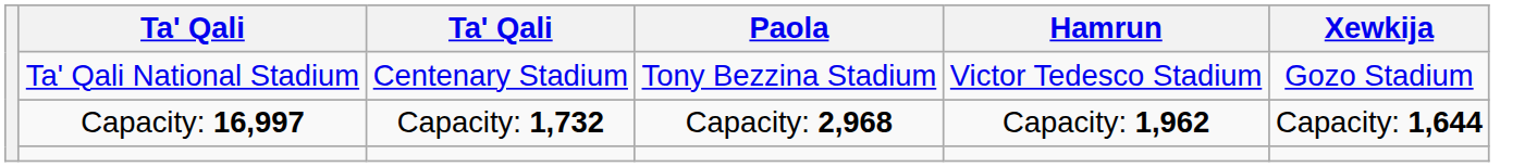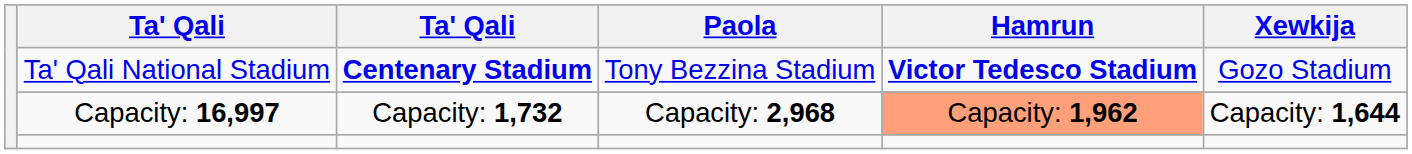Ta' Qali National Stadium | column 3: normal -> bold
Ta' Qali National Stadium | Hamrun: normal -> bold
Capacity: 16,997 | Hamrun: no background -> lightsalmon background
